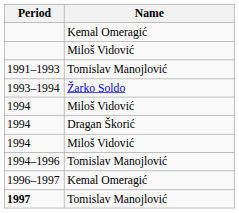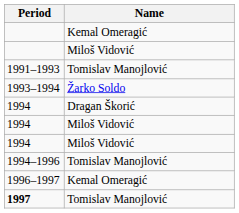row 6 | Name: Miloš Vidović -> Dragan Škorić
row 7 | Name: Dragan Škorić -> Miloš Vidović
